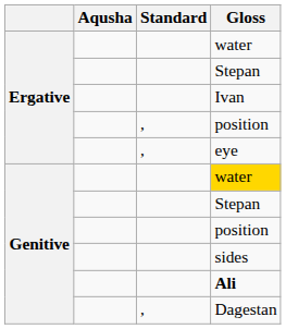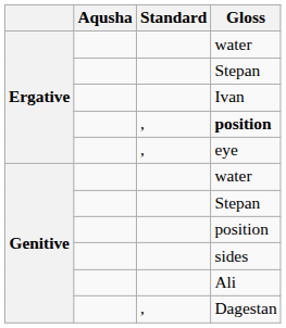Ergative / position | Gloss: normal -> bold
Genitive / water | Gloss: gold background -> no background
Ali | Gloss: bold -> normal
